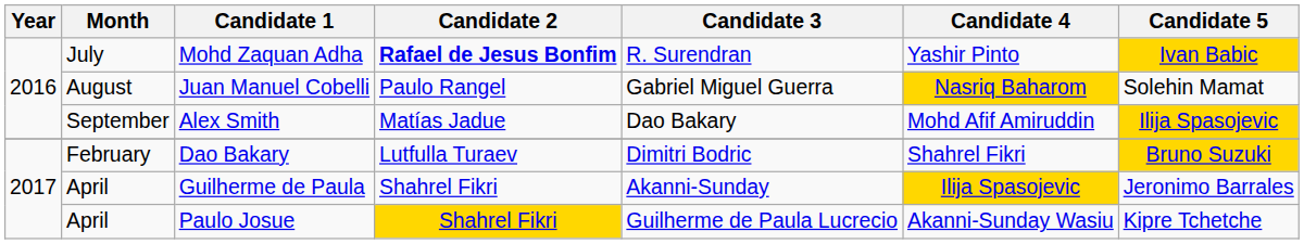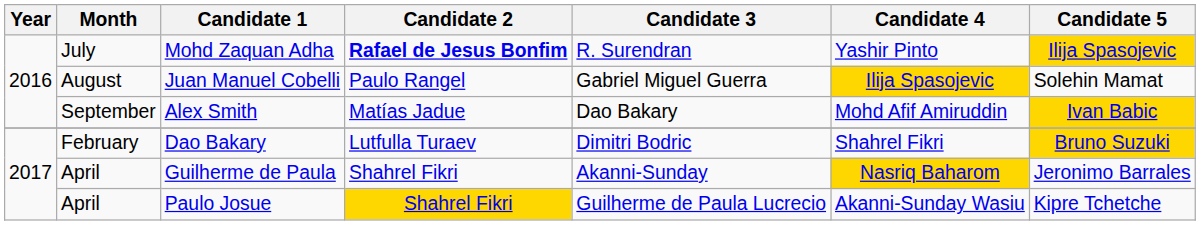Mohd Zaquan Adha | Candidate 5: Ivan Babic -> Ilija Spasojevic
Juan Manuel Cobelli | Candidate 4: Nasriq Baharom -> Ilija Spasojevic
Alex Smith | Candidate 5: Ilija Spasojevic -> Ivan Babic
Guilherme de Paula | Candidate 4: Ilija Spasojevic -> Nasriq Baharom
